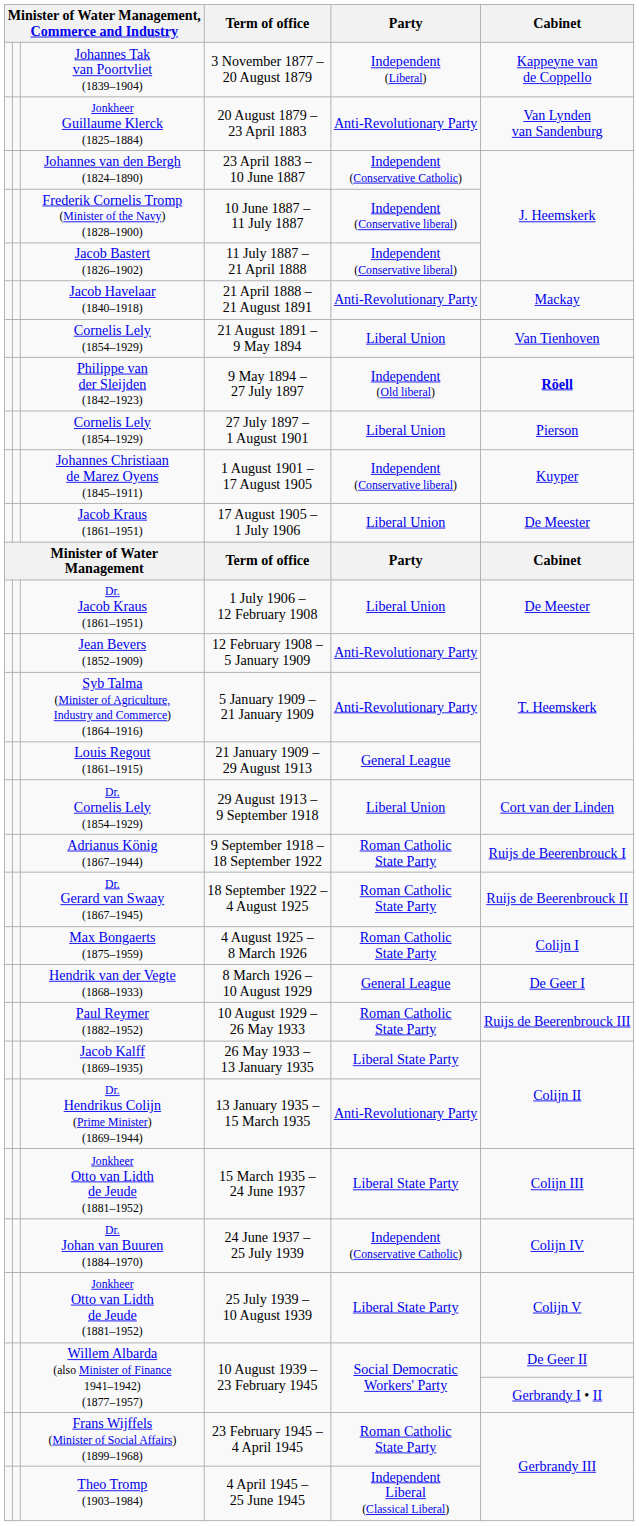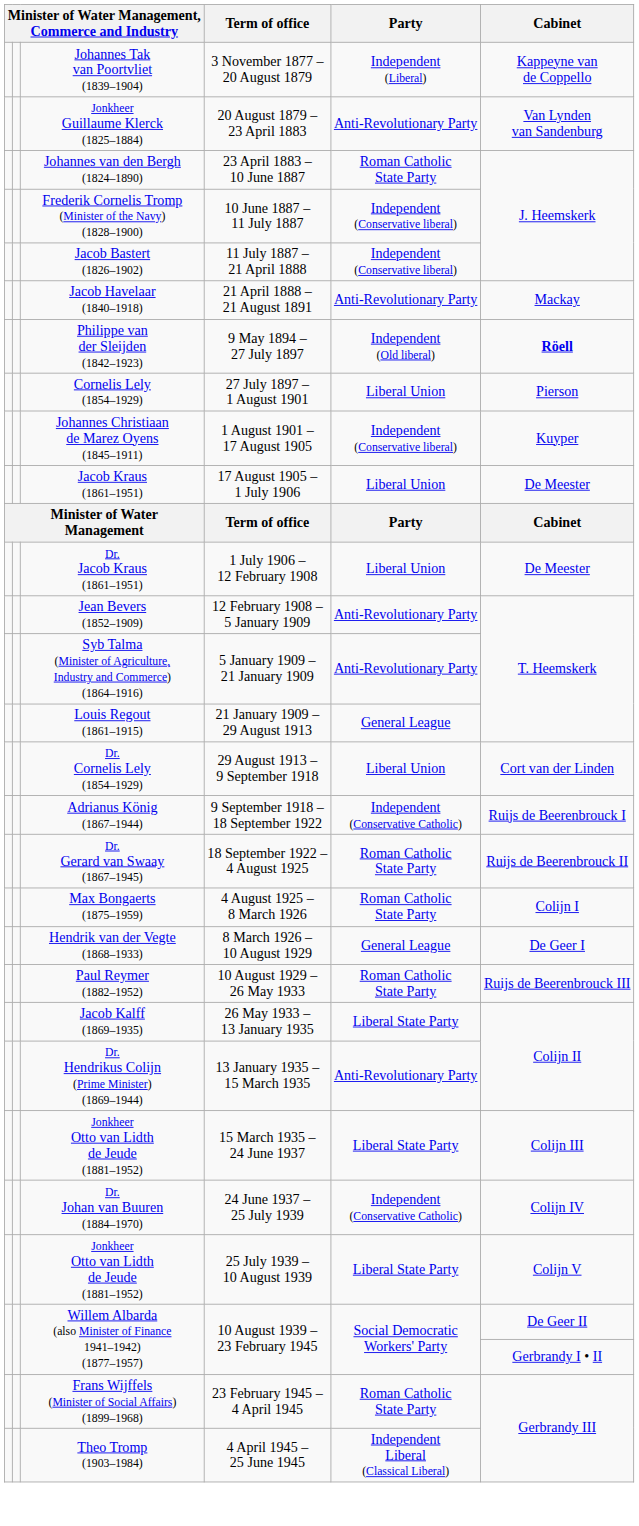23 April 1883 – 10 June 1887 | Party: Independent (Conservative Catholic) -> Roman Catholic State Party
- row: Cornelis Lely (1854–1929) | 21 August 1891 – 9 May 1894 | Liberal Union | Van Tienhoven
9 September 1918 – 18 September 1922 | Party: Roman Catholic State Party -> Independent (Conservative Catholic)
